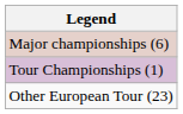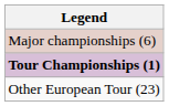row 3 | column 1: normal -> bold
